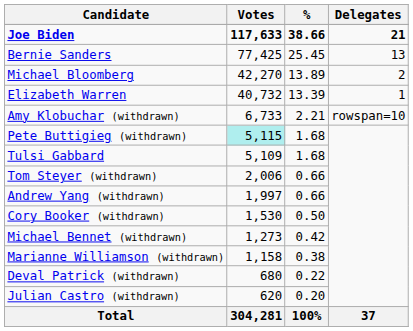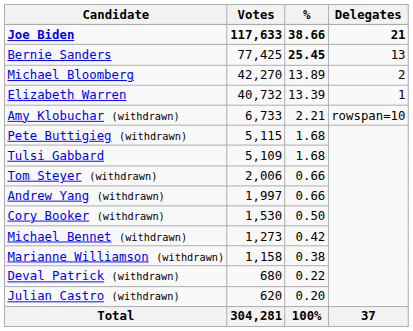Bernie Sanders | %: normal -> bold
Pete Buttigieg (withdrawn) | Votes: paleturquoise background -> no background
